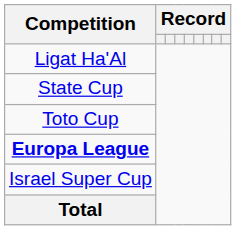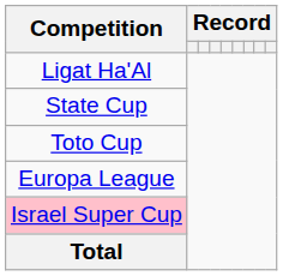Europa League | Competition: bold -> normal
Israel Super Cup | Competition: no background -> pink background
